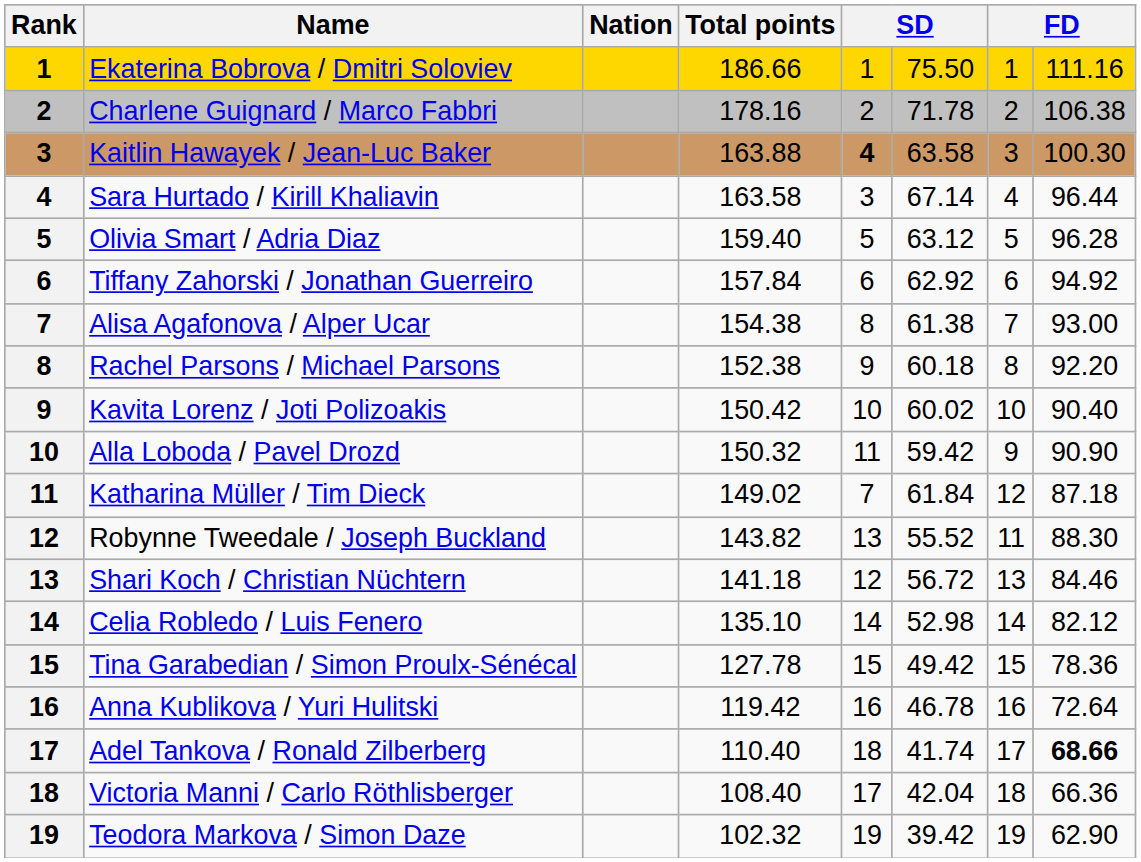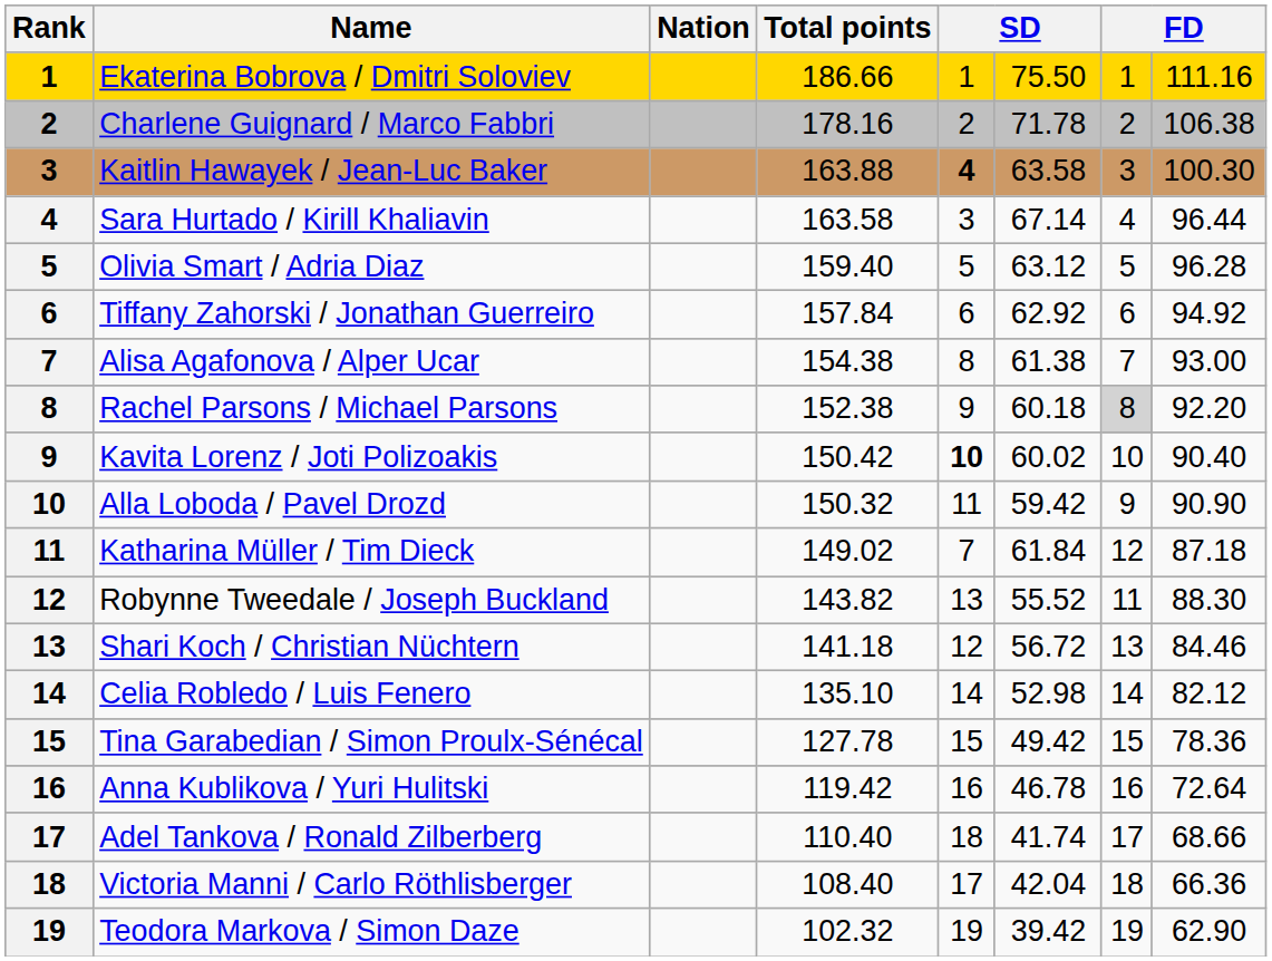Rachel Parsons / Michael Parsons | column 7: no background -> lightgrey background
Kavita Lorenz / Joti Polizoakis | column 5: normal -> bold
Adel Tankova / Ronald Zilberberg | column 8: bold -> normal
